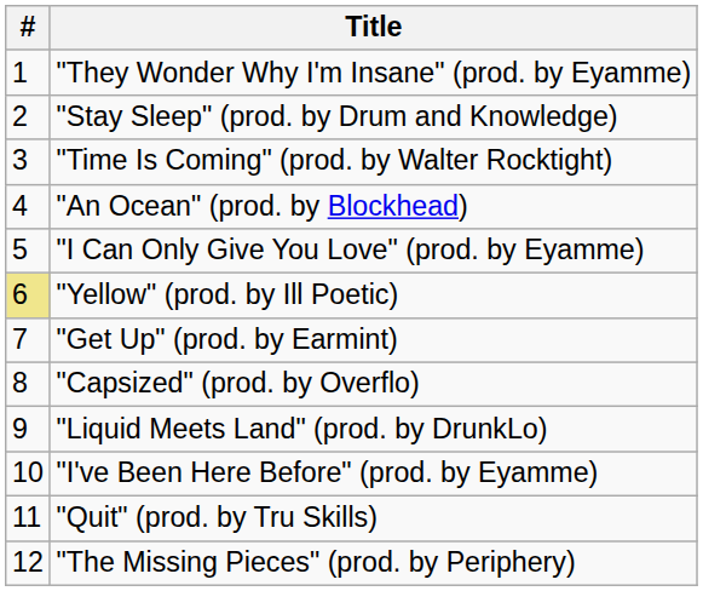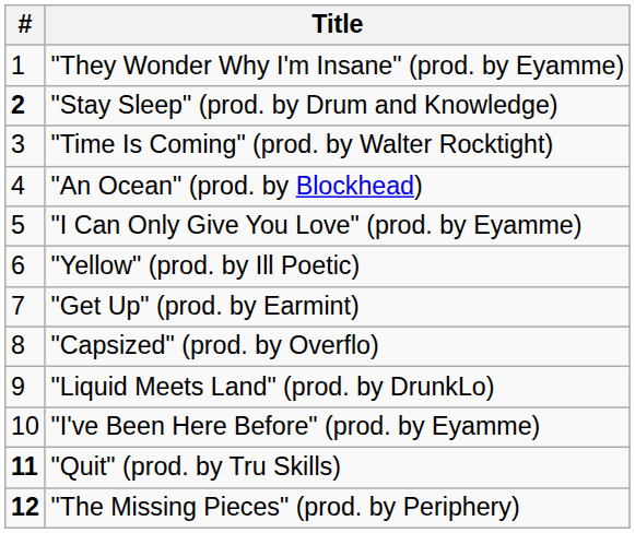"Stay Sleep" (prod. by Drum and Knowledge) | #: normal -> bold
"Yellow" (prod. by Ill Poetic) | #: khaki background -> no background
"Quit" (prod. by Tru Skills) | #: normal -> bold
"The Missing Pieces" (prod. by Periphery) | #: normal -> bold
